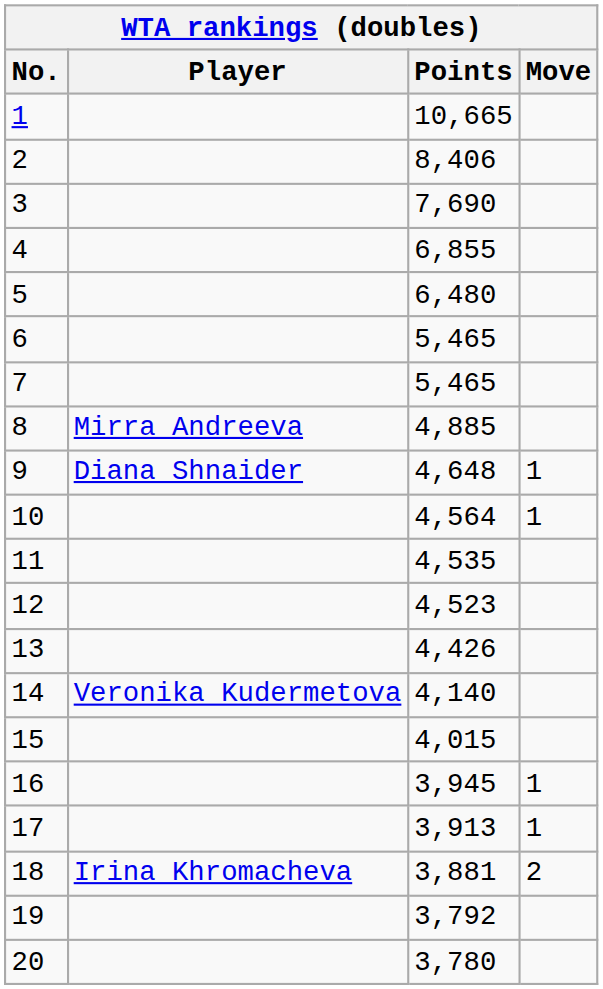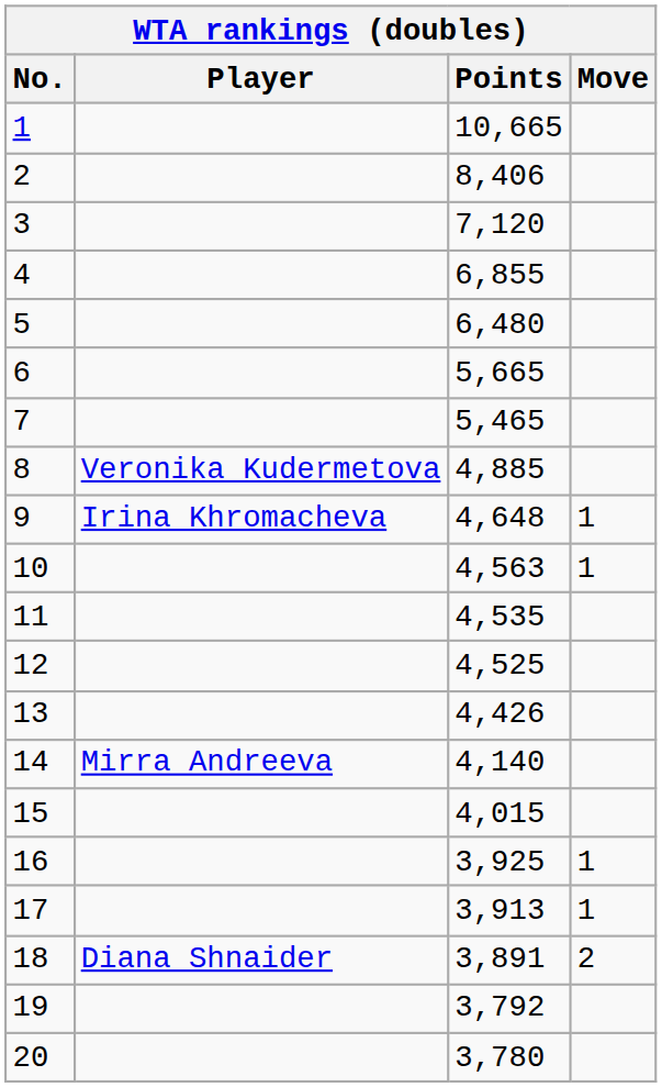3 | Points: 7,690 -> 7,120
6 | Points: 5,465 -> 5,665
8 | Player: Mirra Andreeva -> Veronika Kudermetova
9 | Player: Diana Shnaider -> Irina Khromacheva
10 | Points: 4,564 -> 4,563
12 | Points: 4,523 -> 4,525
14 | Player: Veronika Kudermetova -> Mirra Andreeva
16 | Points: 3,945 -> 3,925
18 | Player: Irina Khromacheva -> Diana Shnaider
18 | Points: 3,881 -> 3,891
